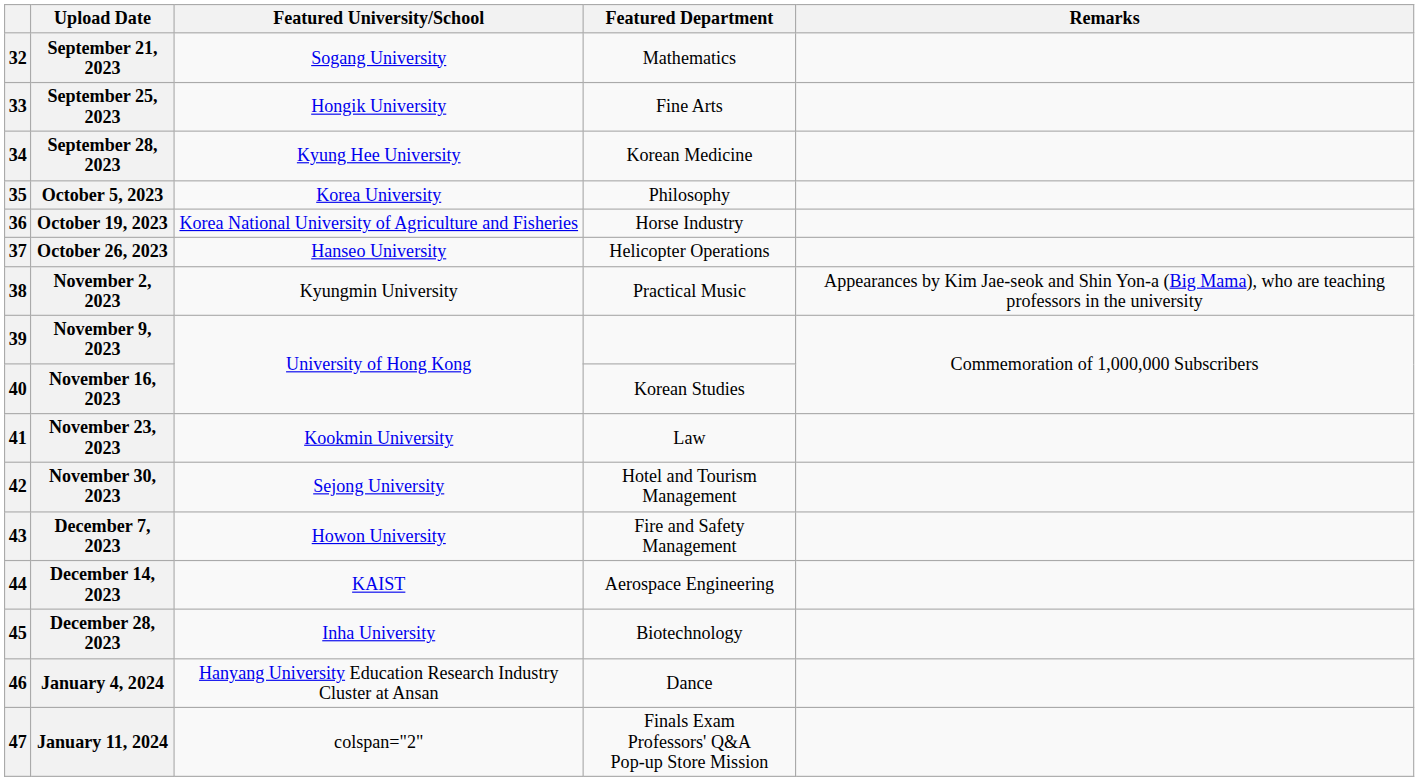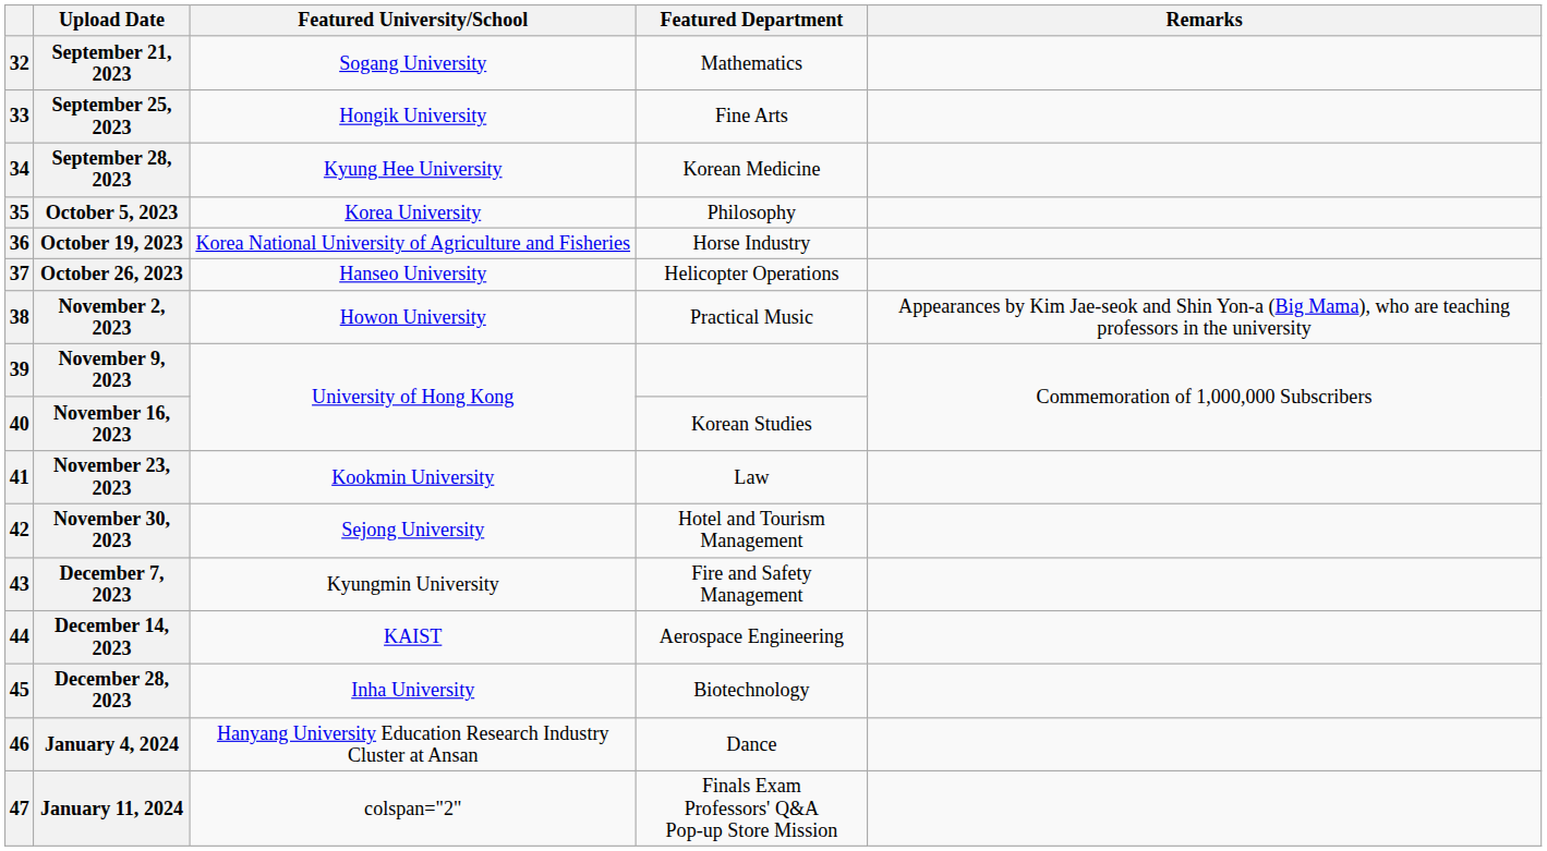November 2, 2023 | Featured University/School: Kyungmin University -> Howon University
December 7, 2023 | Featured University/School: Howon University -> Kyungmin University
